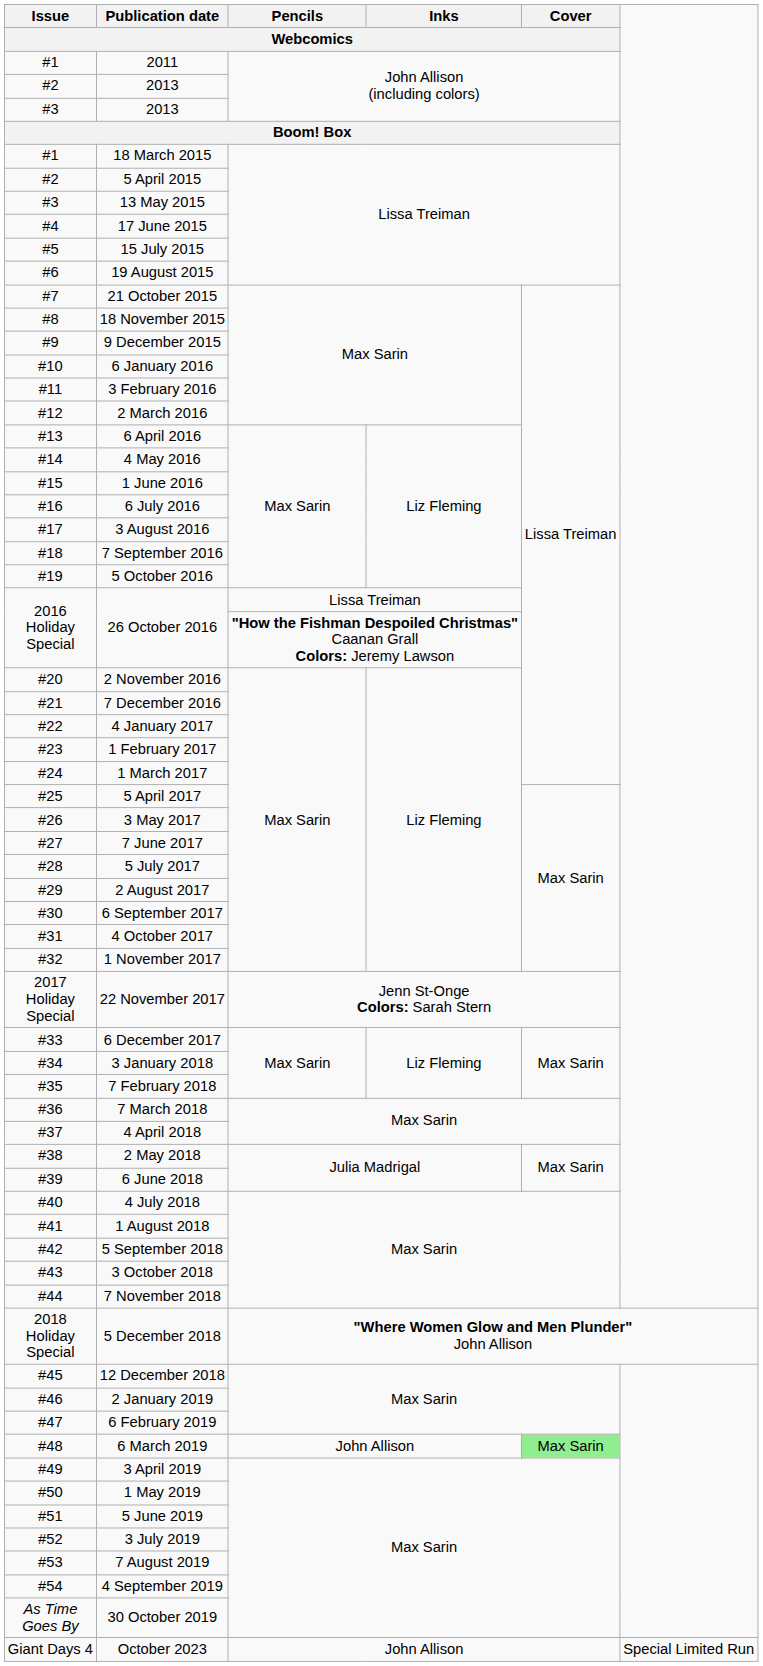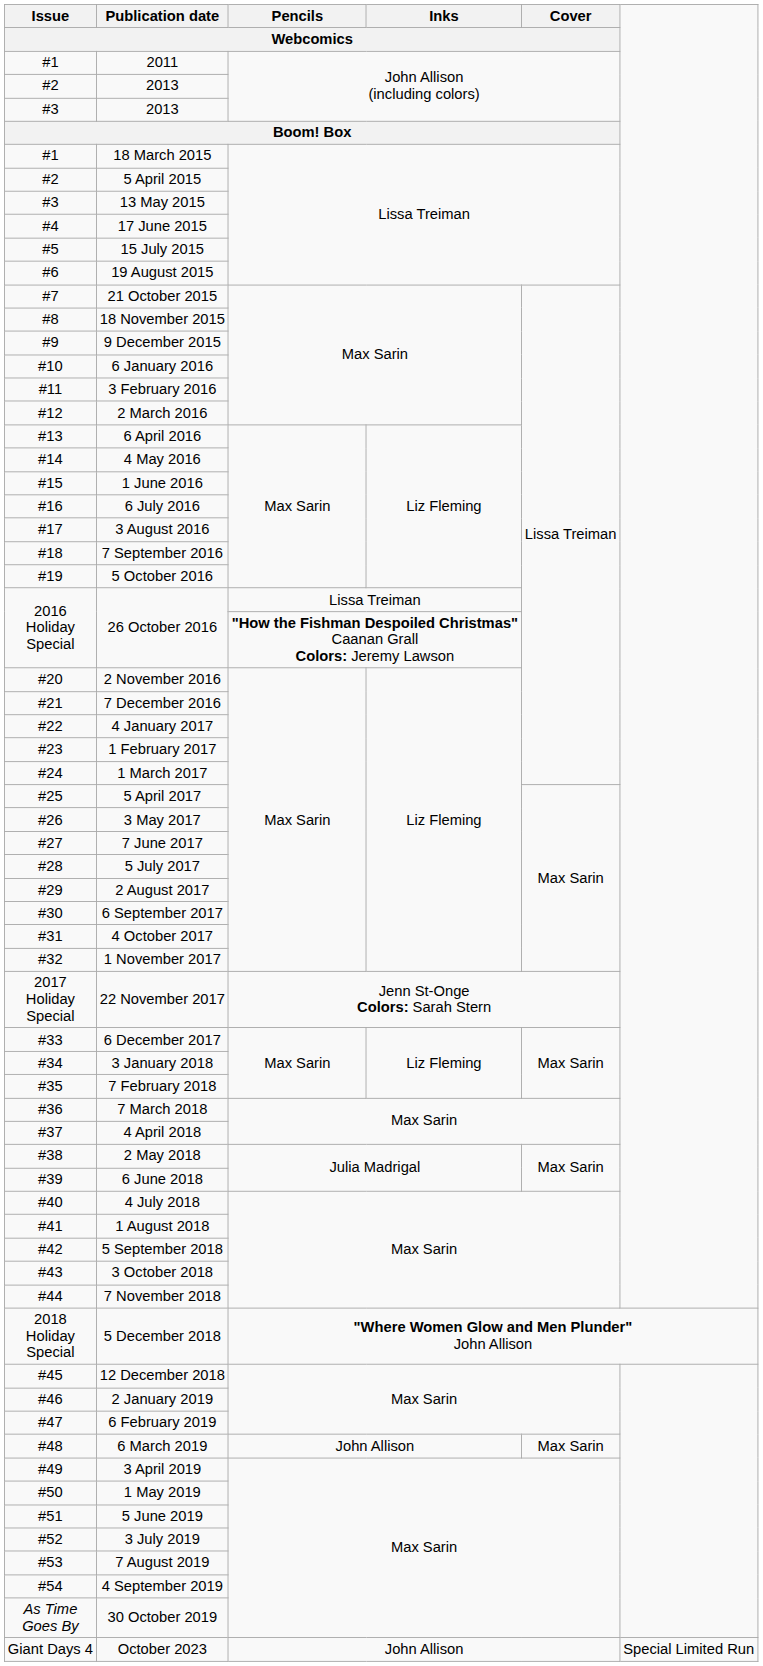6 March 2019 | Cover / Webcomics: lightgreen background -> no background
